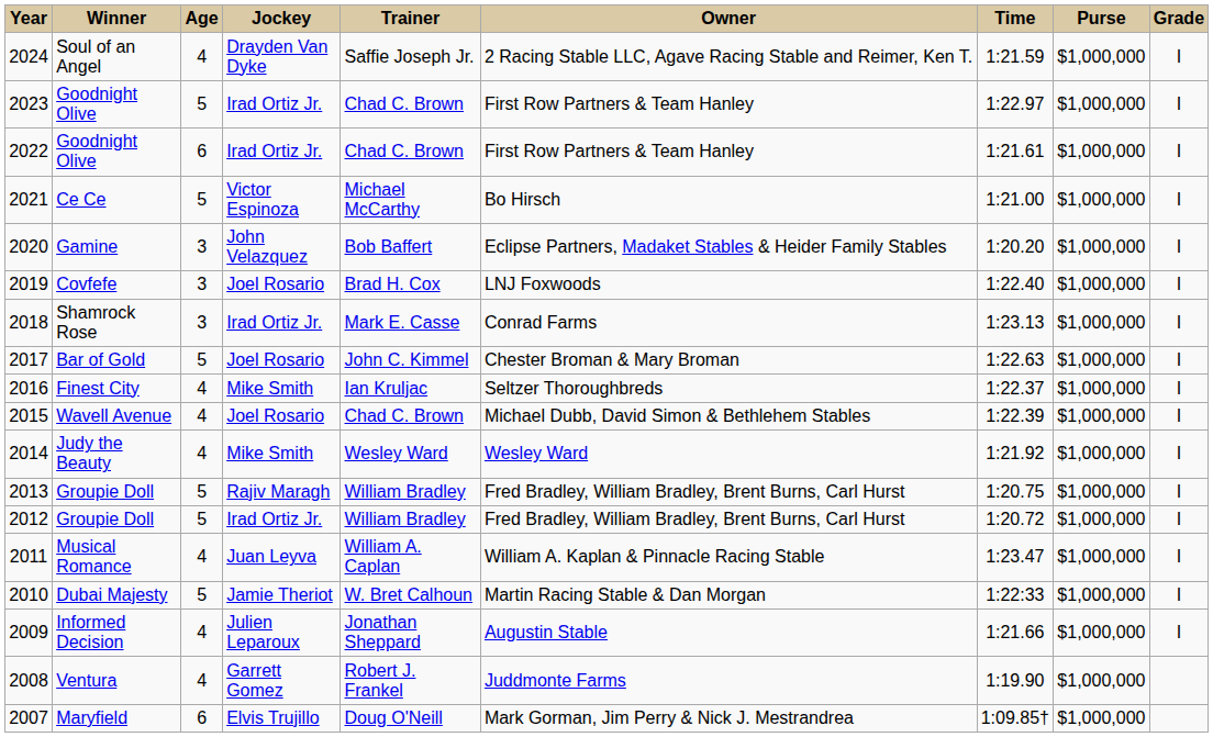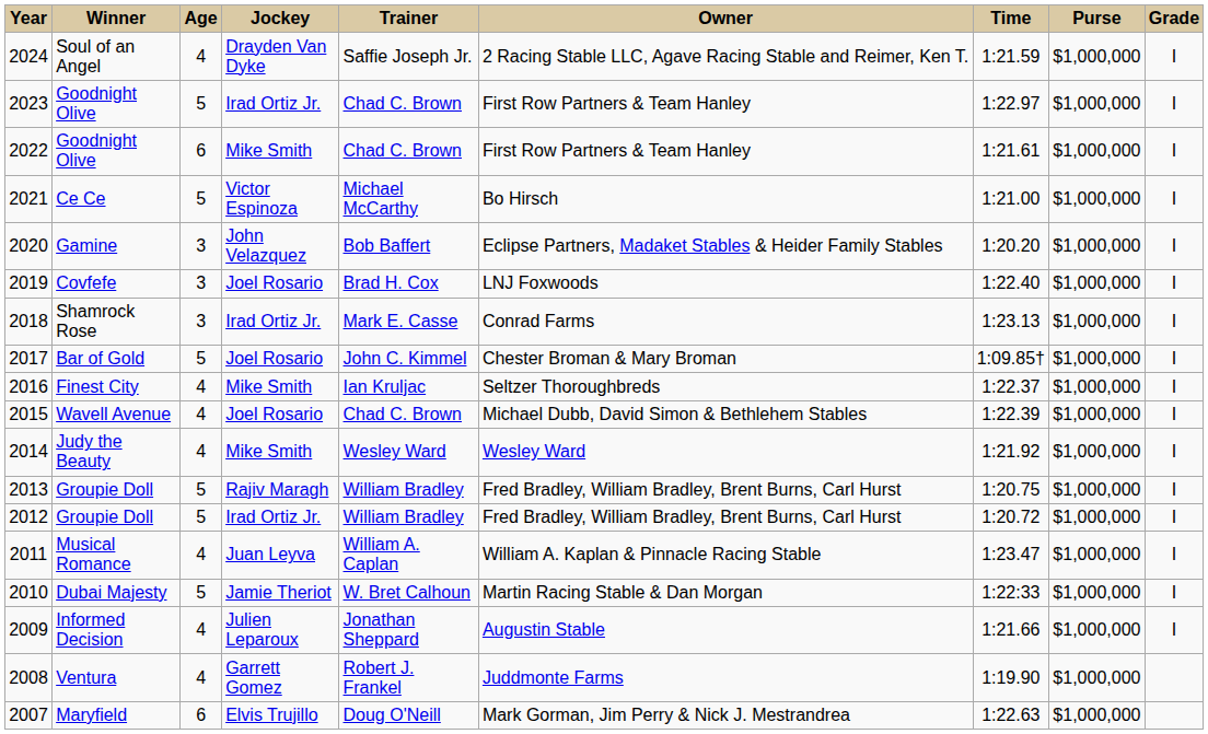2022 | Jockey: Irad Ortiz Jr. -> Mike Smith
2017 | Time: 1:22.63 -> 1:09.85†
2007 | Time: 1:09.85† -> 1:22.63
